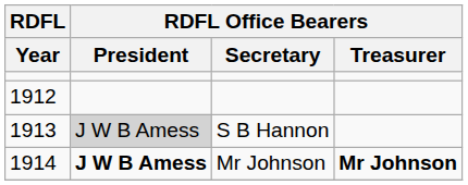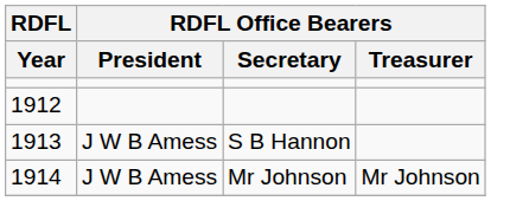1913 | RDFL Office Bearers / President: lightgrey background -> no background
1914 | RDFL Office Bearers / President: bold -> normal
1914 | RDFL Office Bearers / Treasurer: bold -> normal
